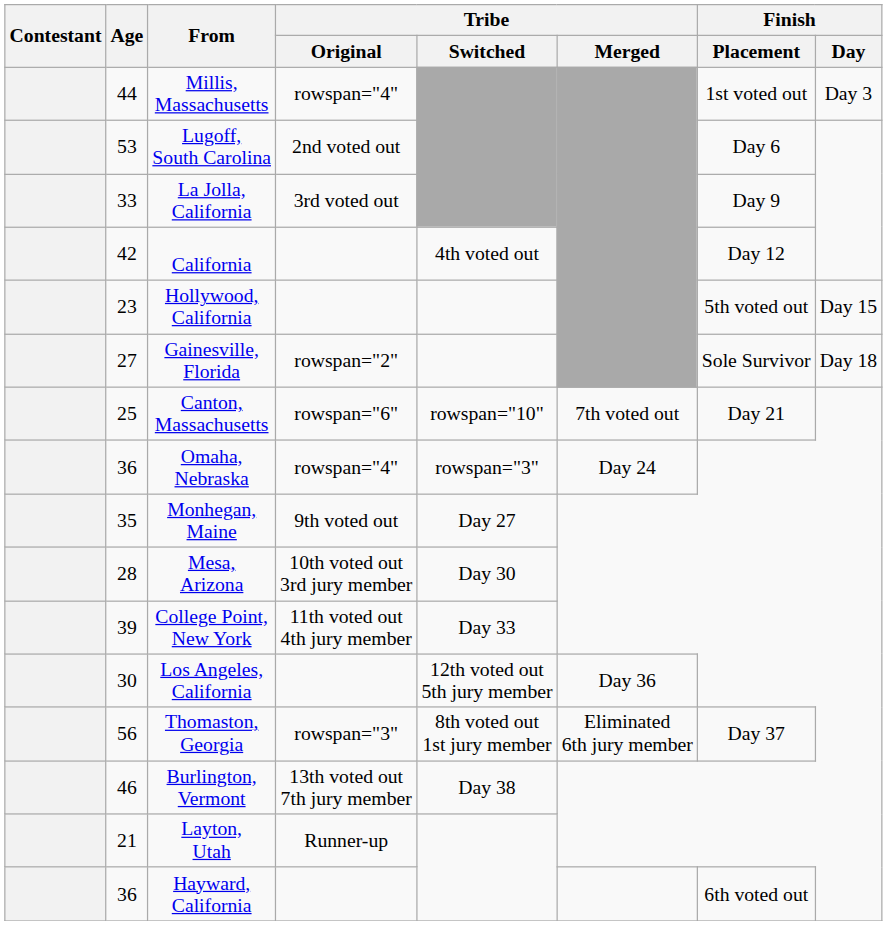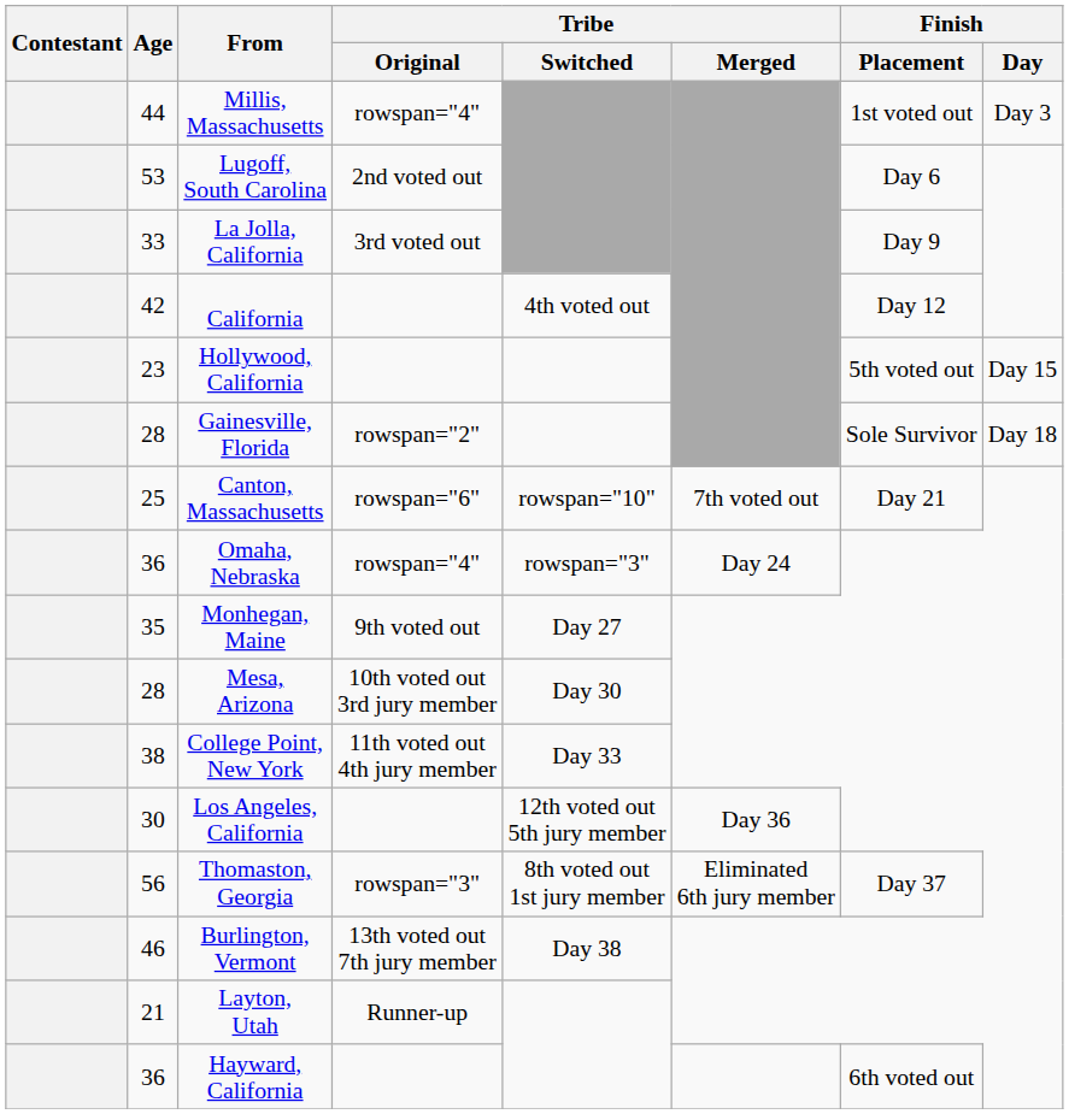Gainesville, Florida | Age: 27 -> 28
College Point, New York | Age: 39 -> 38
